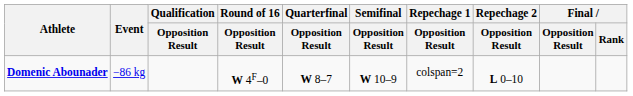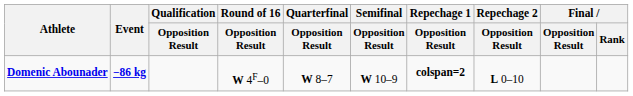Domenic Abounader | Event: normal -> bold
Domenic Abounader | Repechage 1 / Opposition Result: normal -> bold
